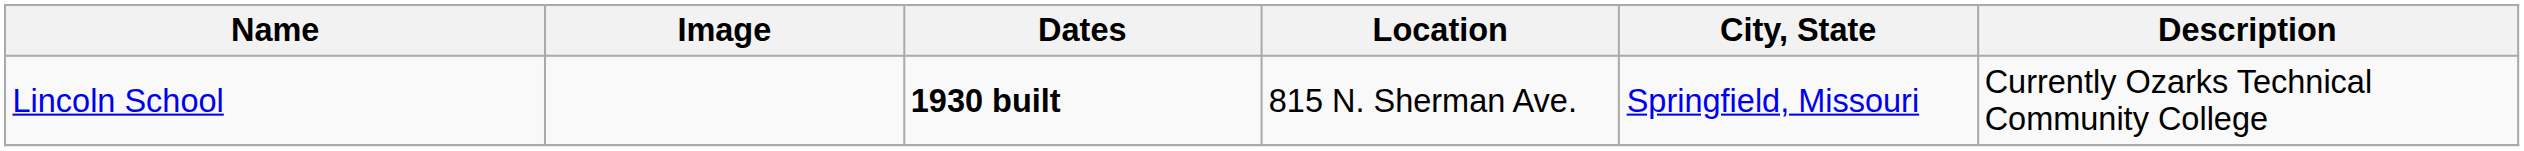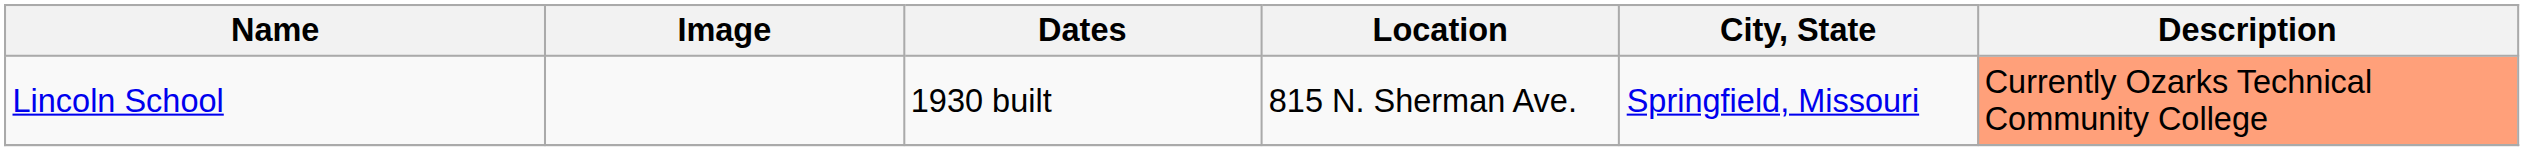Lincoln School | Dates: bold -> normal
Lincoln School | Description: no background -> lightsalmon background
